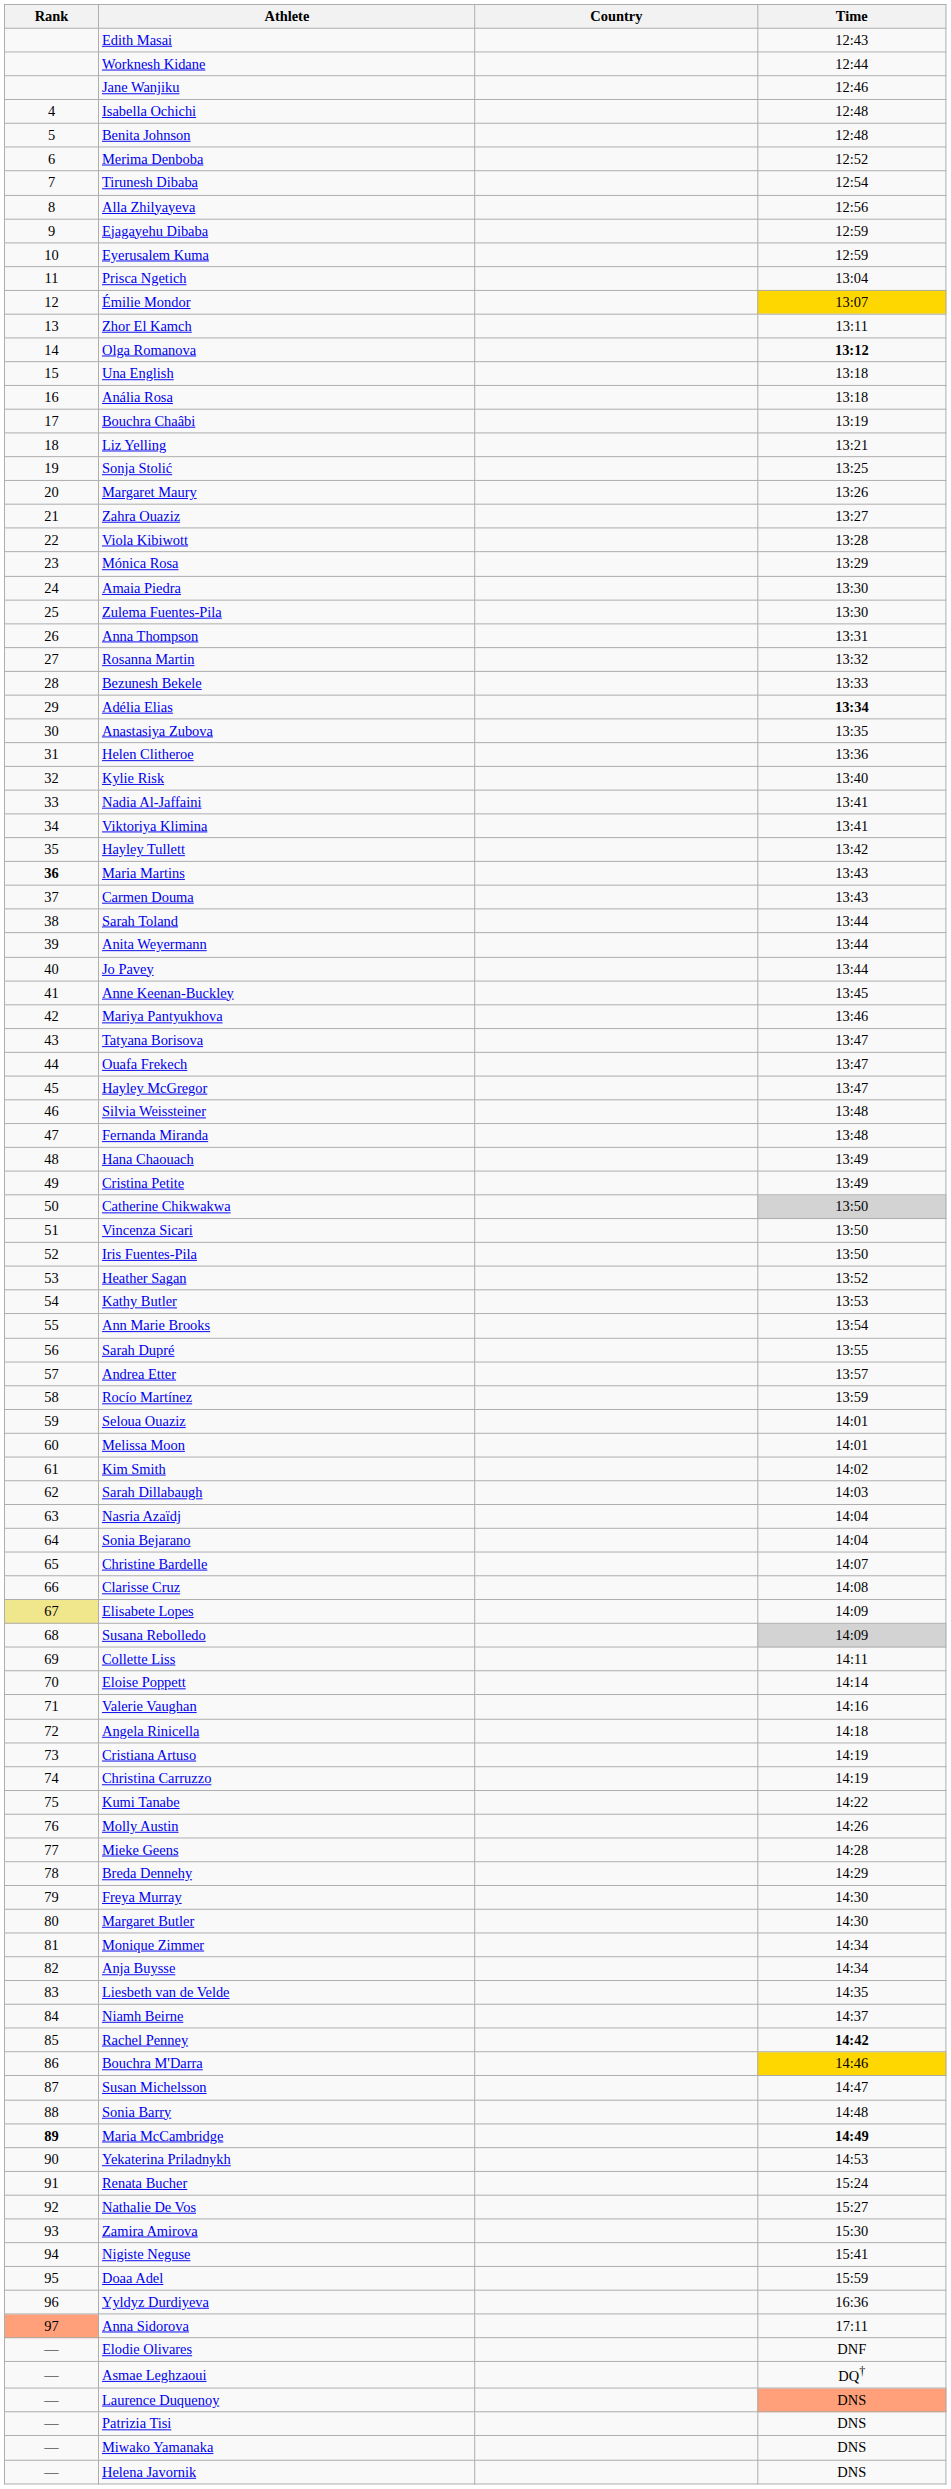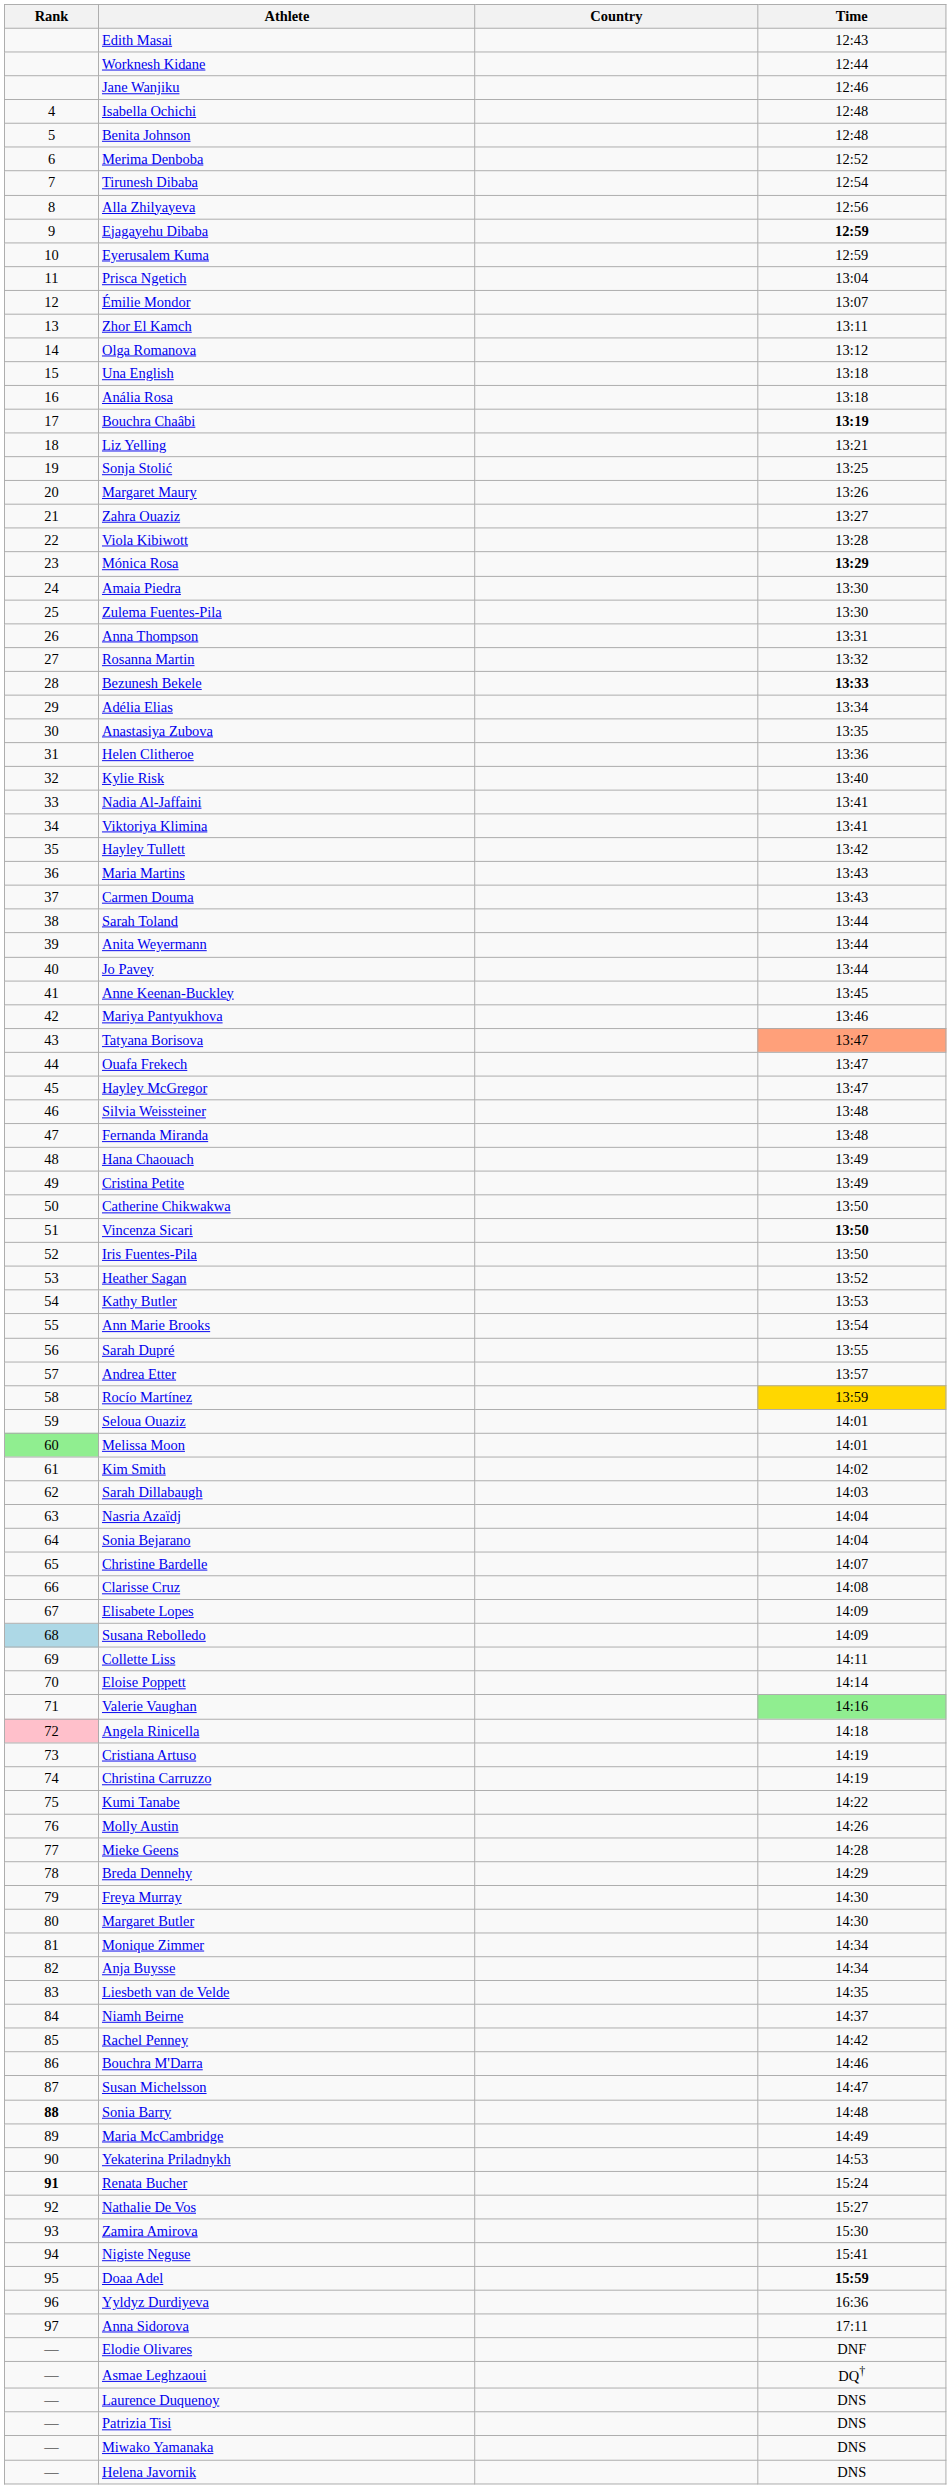Ejagayehu Dibaba | Time: normal -> bold
Émilie Mondor | Time: gold background -> no background
Olga Romanova | Time: bold -> normal
Bouchra Chaâbi | Time: normal -> bold
Mónica Rosa | Time: normal -> bold
Bezunesh Bekele | Time: normal -> bold
Adélia Elias | Time: bold -> normal
Maria Martins | Rank: bold -> normal
Tatyana Borisova | Time: no background -> lightsalmon background
Catherine Chikwakwa | Time: lightgrey background -> no background
Vincenza Sicari | Time: normal -> bold
Rocío Martínez | Time: no background -> gold background
Melissa Moon | Rank: no background -> lightgreen background
Elisabete Lopes | Rank: khaki background -> no background
Susana Rebolledo | Rank: no background -> lightblue background
Susana Rebolledo | Time: lightgrey background -> no background
Valerie Vaughan | Time: no background -> lightgreen background
Angela Rinicella | Rank: no background -> pink background
Rachel Penney | Time: bold -> normal
Bouchra M'Darra | Time: gold background -> no background
Sonia Barry | Rank: normal -> bold
Maria McCambridge | Rank: bold -> normal
Maria McCambridge | Time: bold -> normal
Renata Bucher | Rank: normal -> bold
Doaa Adel | Time: normal -> bold
Anna Sidorova | Rank: lightsalmon background -> no background
Laurence Duquenoy | Time: lightsalmon background -> no background
